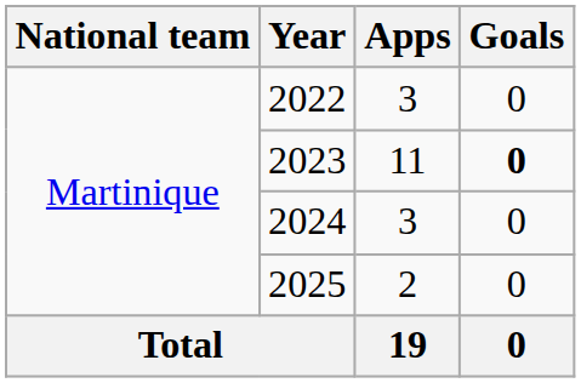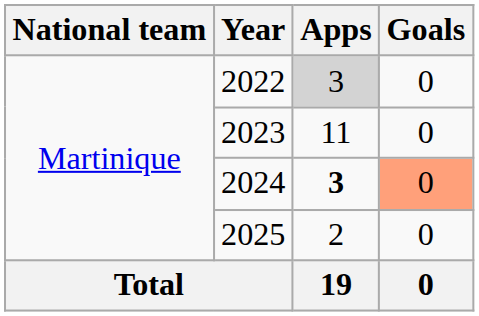2022 | Apps: no background -> lightgrey background
2023 | Goals: bold -> normal
2024 | Apps: normal -> bold
2024 | Goals: no background -> lightsalmon background
